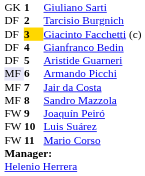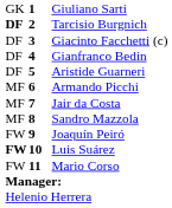Tarcisio Burgnich | column 1: normal -> bold
Giacinto Facchetti (c) | column 2: gold background -> no background
Armando Picchi | column 1: lavender background -> no background
Luis Suárez | column 1: normal -> bold
